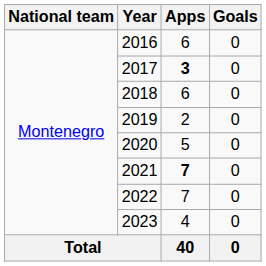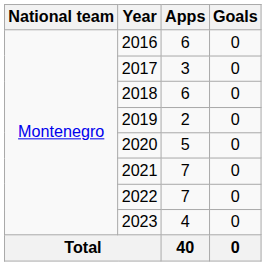2017 | Apps: bold -> normal
2021 | Apps: bold -> normal
